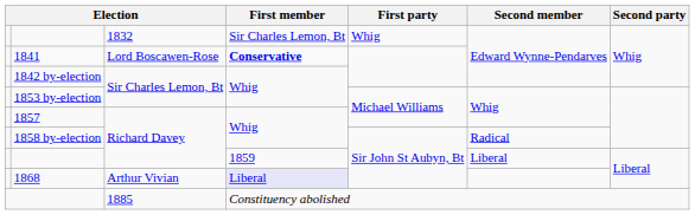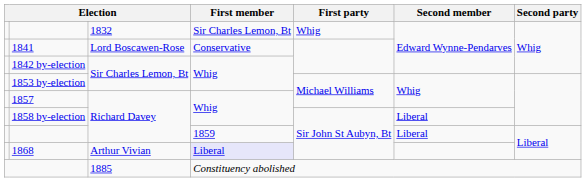1841 | First member: bold -> normal
1858 by-election | Second member: Radical -> Liberal
